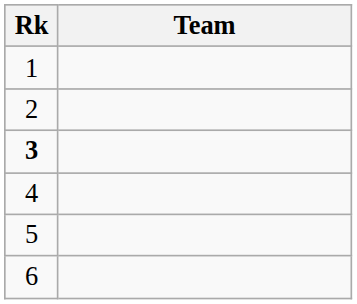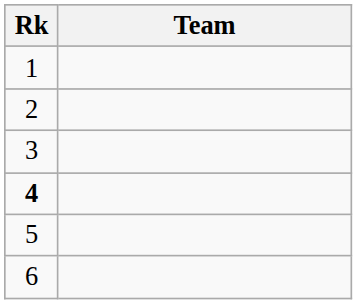3 | Rk: bold -> normal
4 | Rk: normal -> bold
